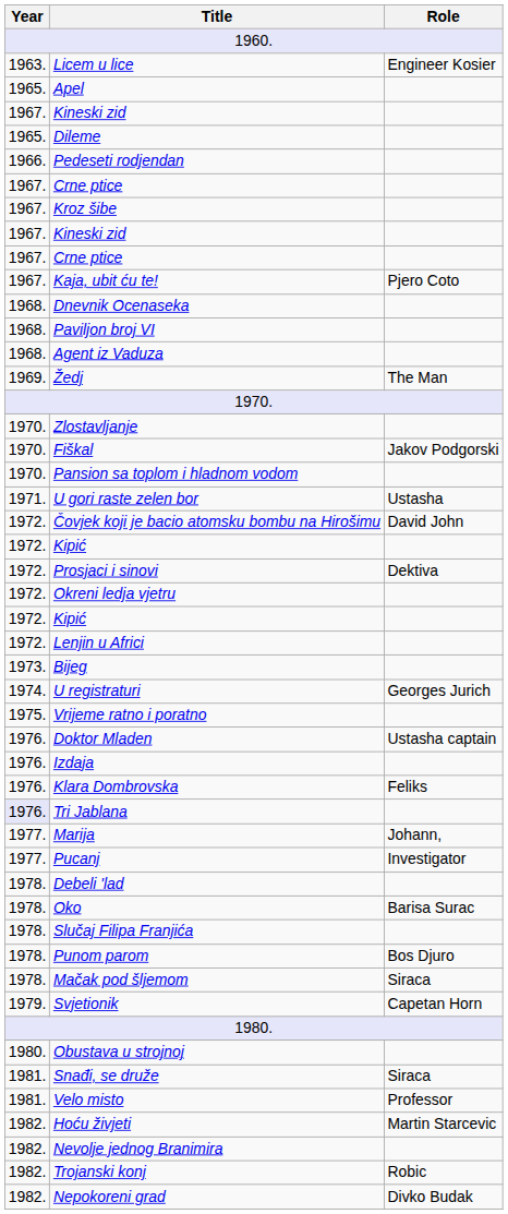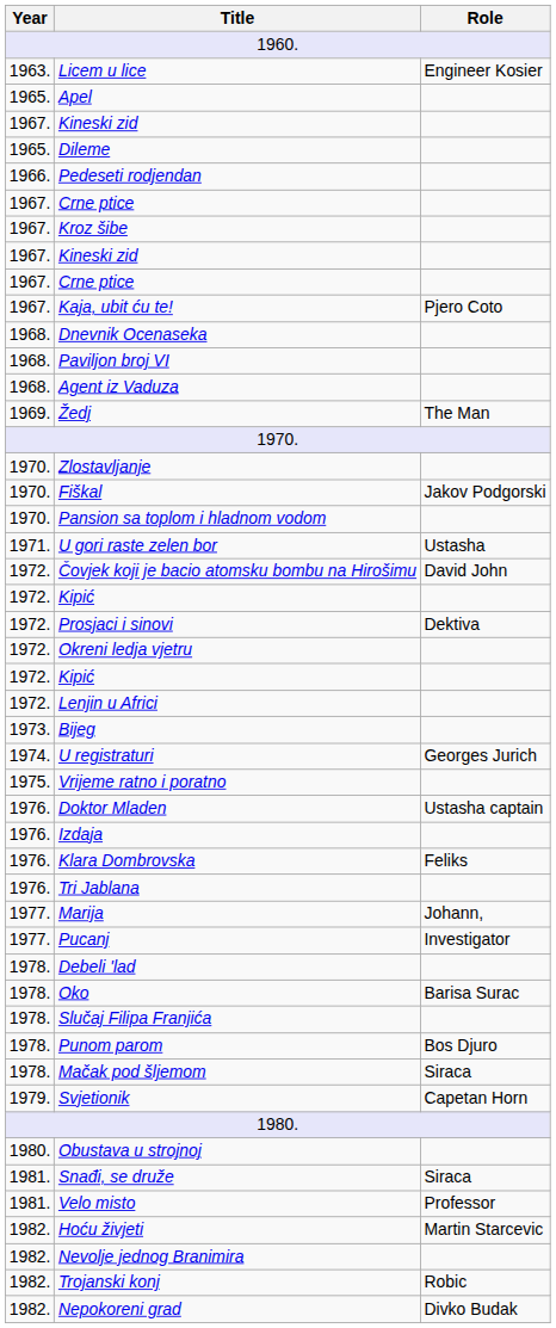Tri Jablana | Year: lavender background -> no background
